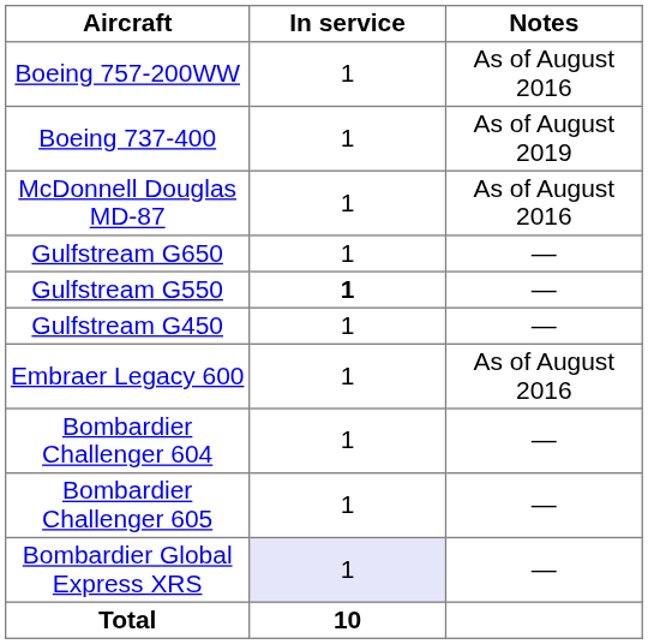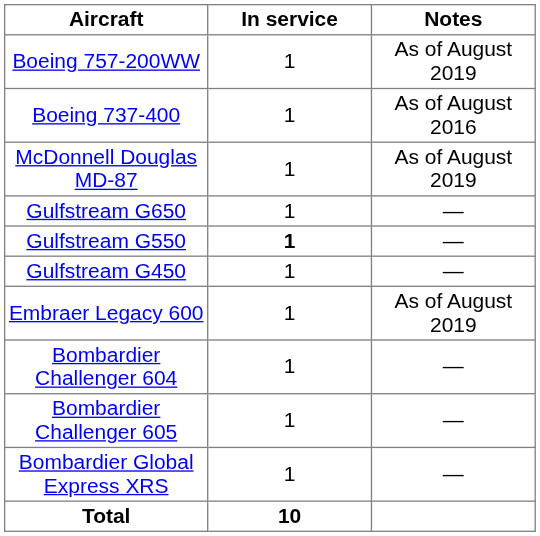Boeing 757-200WW | Notes: As of August 2016 -> As of August 2019
Boeing 737-400 | Notes: As of August 2019 -> As of August 2016
McDonnell Douglas MD-87 | Notes: As of August 2016 -> As of August 2019
Embraer Legacy 600 | Notes: As of August 2016 -> As of August 2019
Bombardier Global Express XRS | In service: lavender background -> no background
